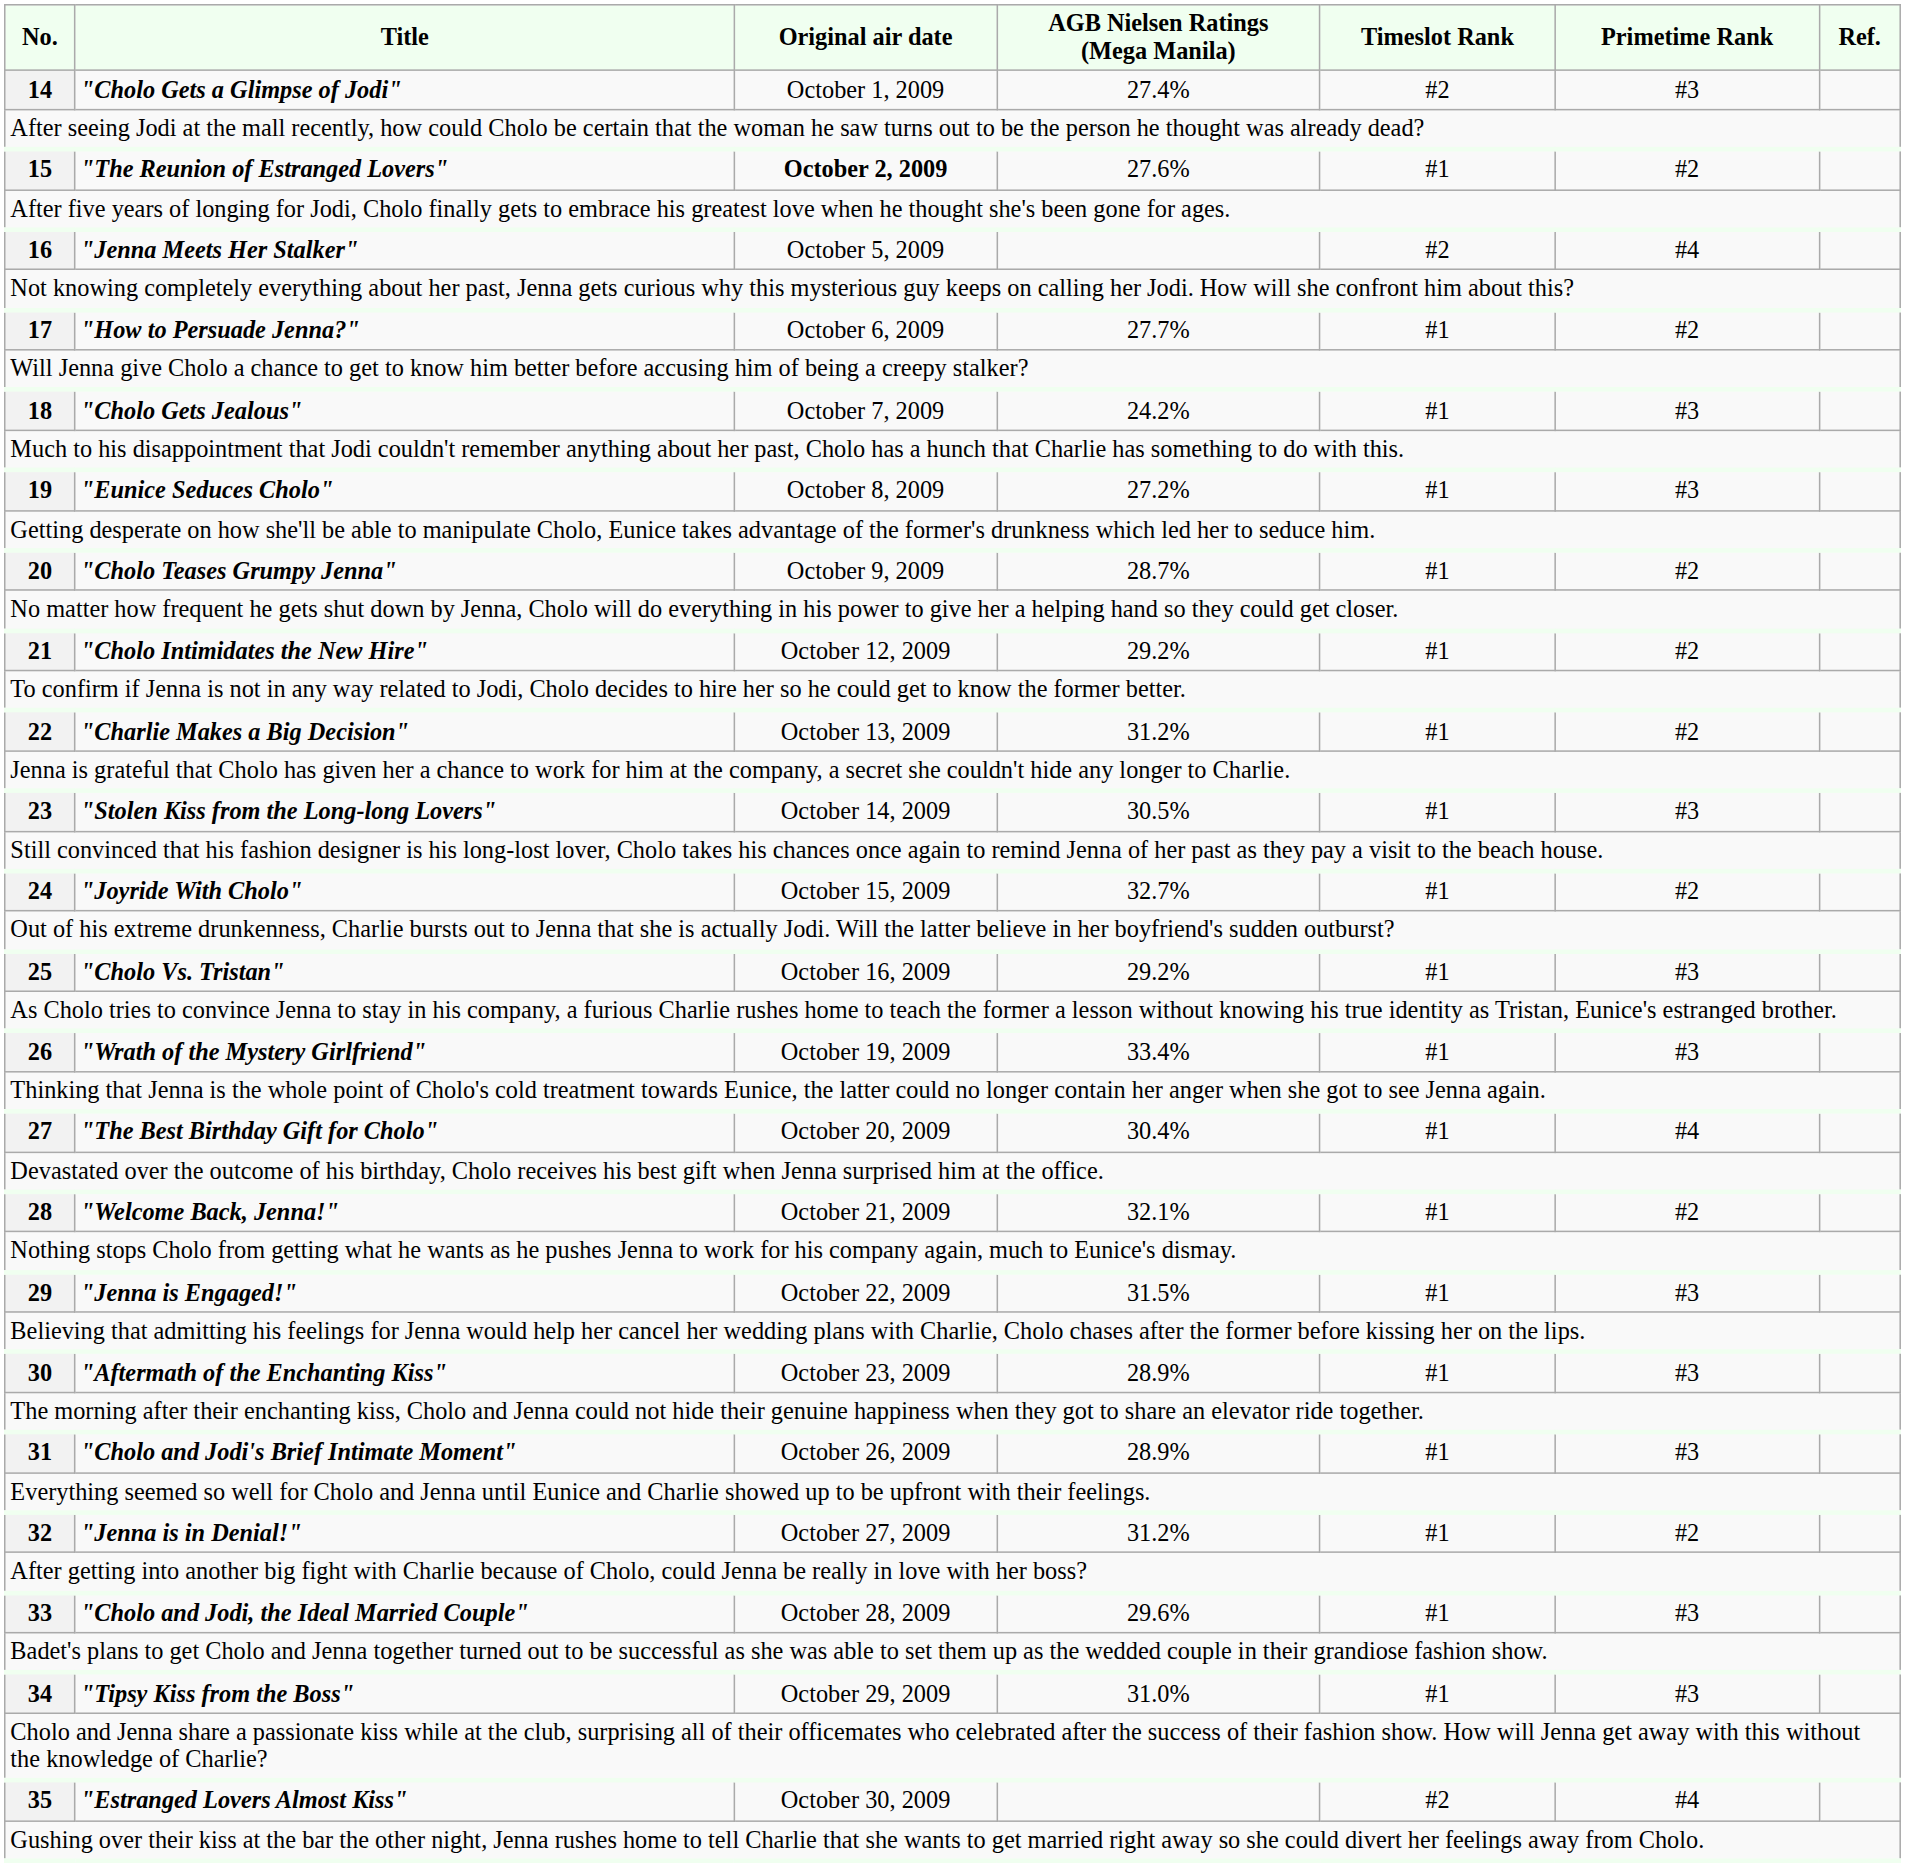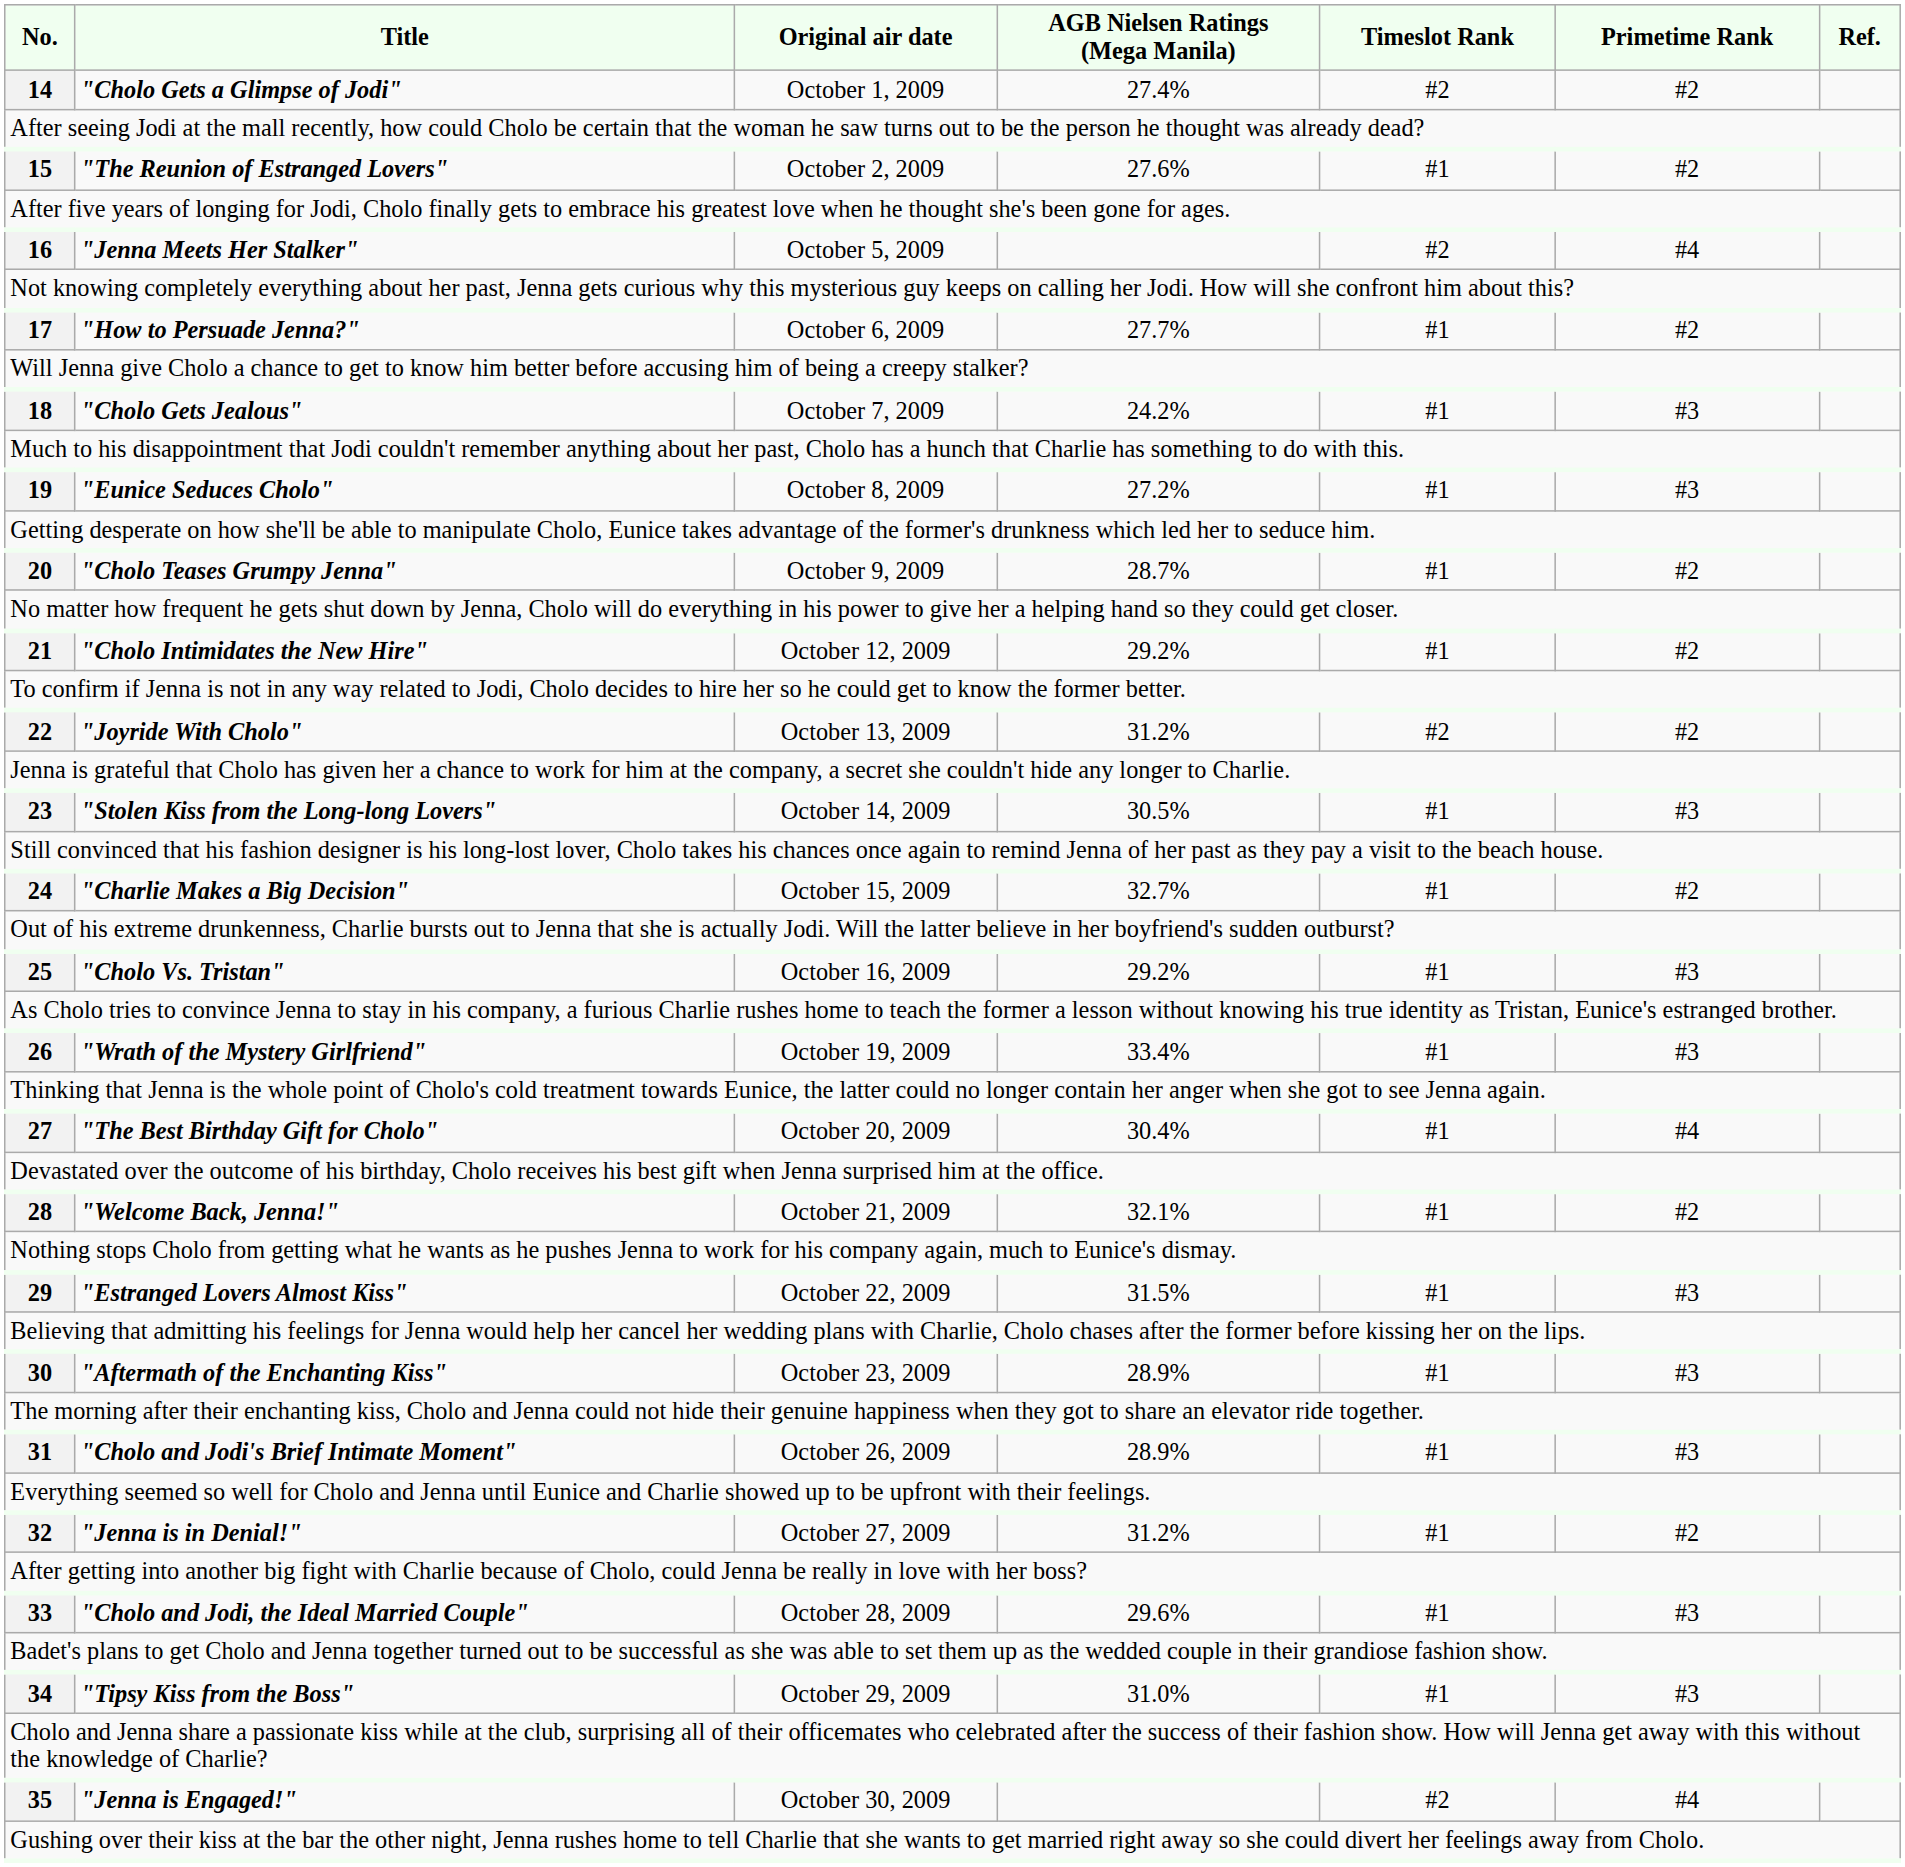14 | Primetime Rank: #3 -> #2
15 | Original air date: bold -> normal
22 | Title: "Charlie Makes a Big Decision" -> "Joyride With Cholo"
22 | Timeslot Rank: #1 -> #2
24 | Title: "Joyride With Cholo" -> "Charlie Makes a Big Decision"
29 | Title: "Jenna is Engaged!" -> "Estranged Lovers Almost Kiss"
35 | Title: "Estranged Lovers Almost Kiss" -> "Jenna is Engaged!"
